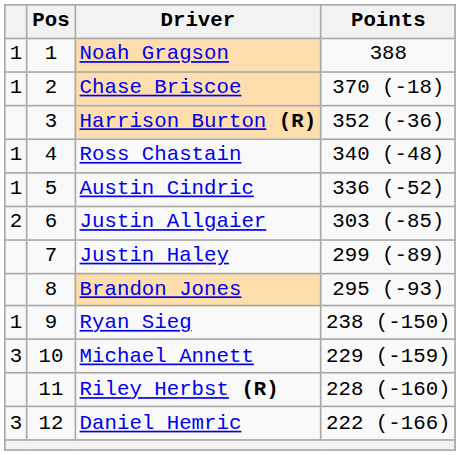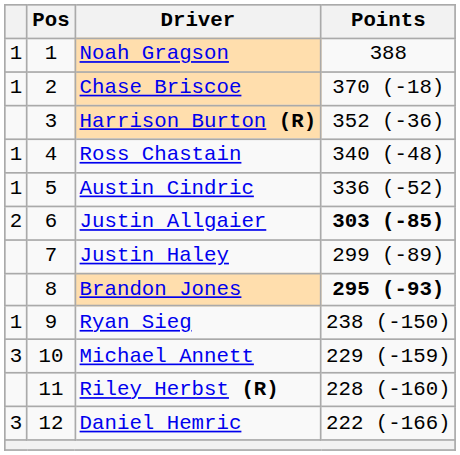Justin Allgaier | Points: normal -> bold
Brandon Jones | Points: normal -> bold
